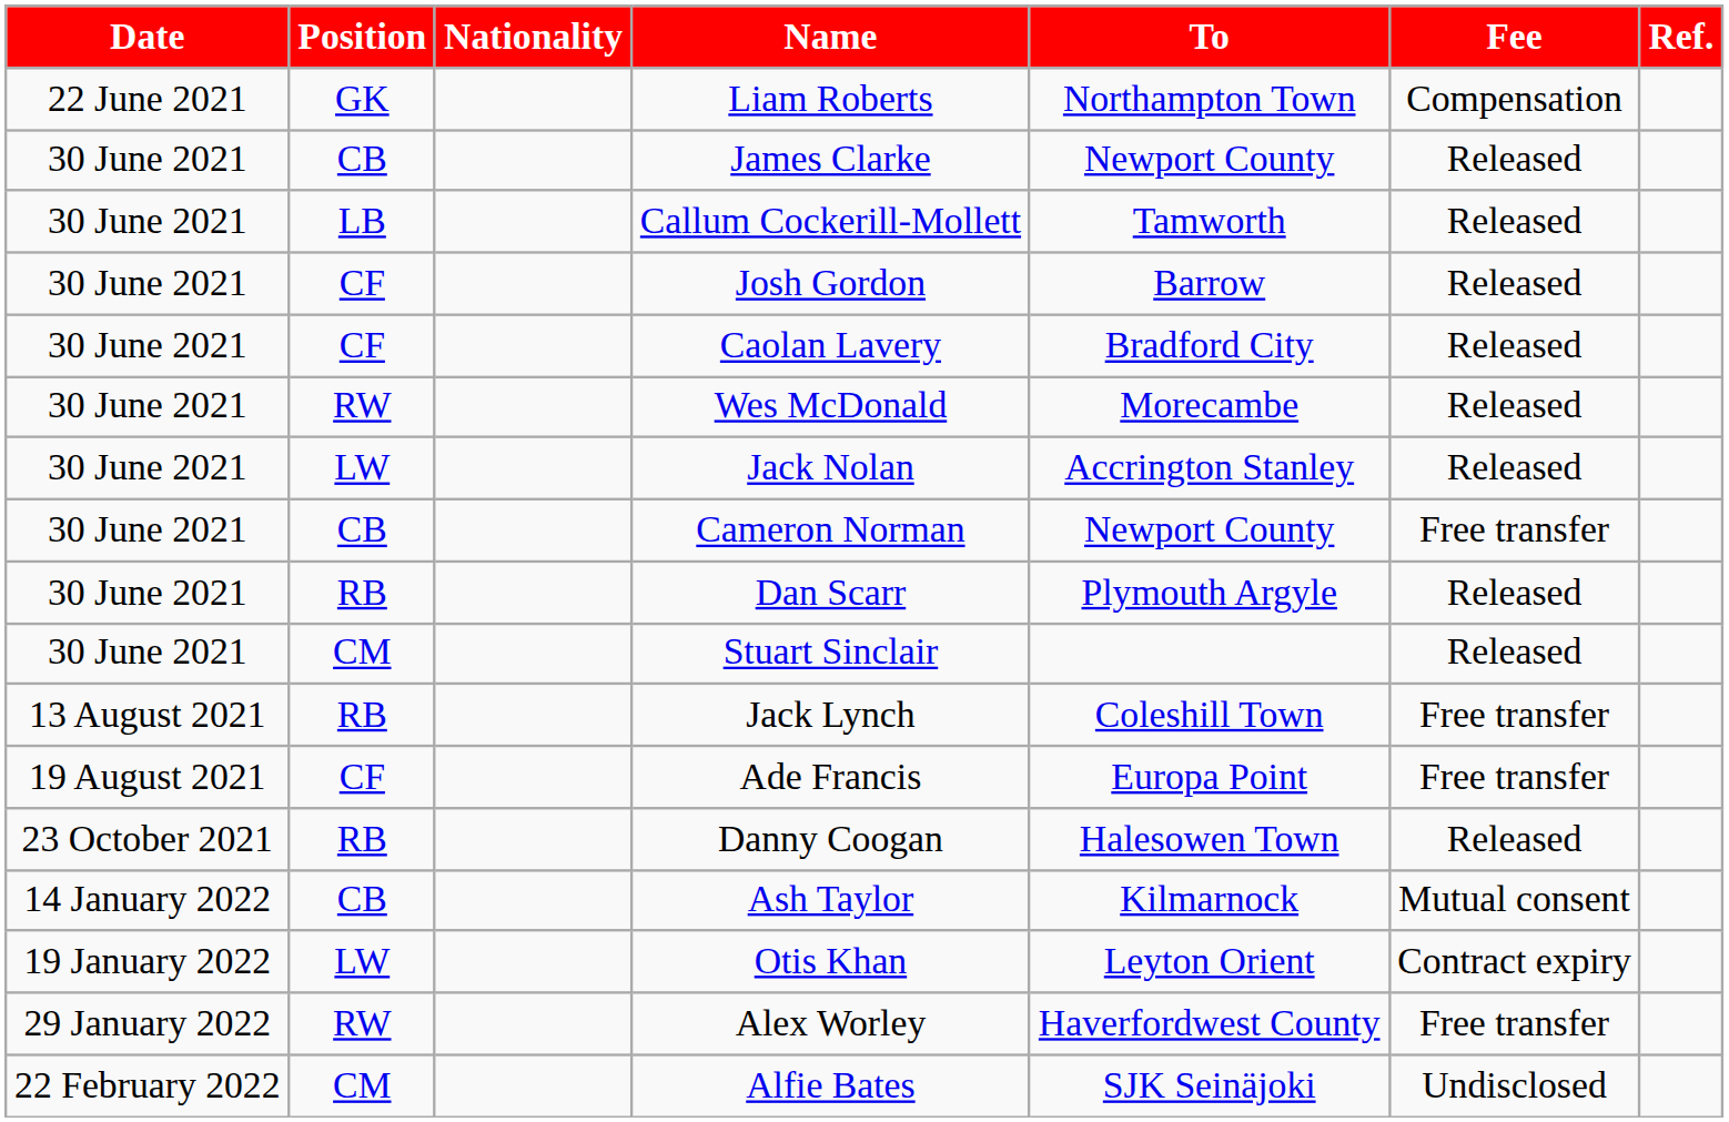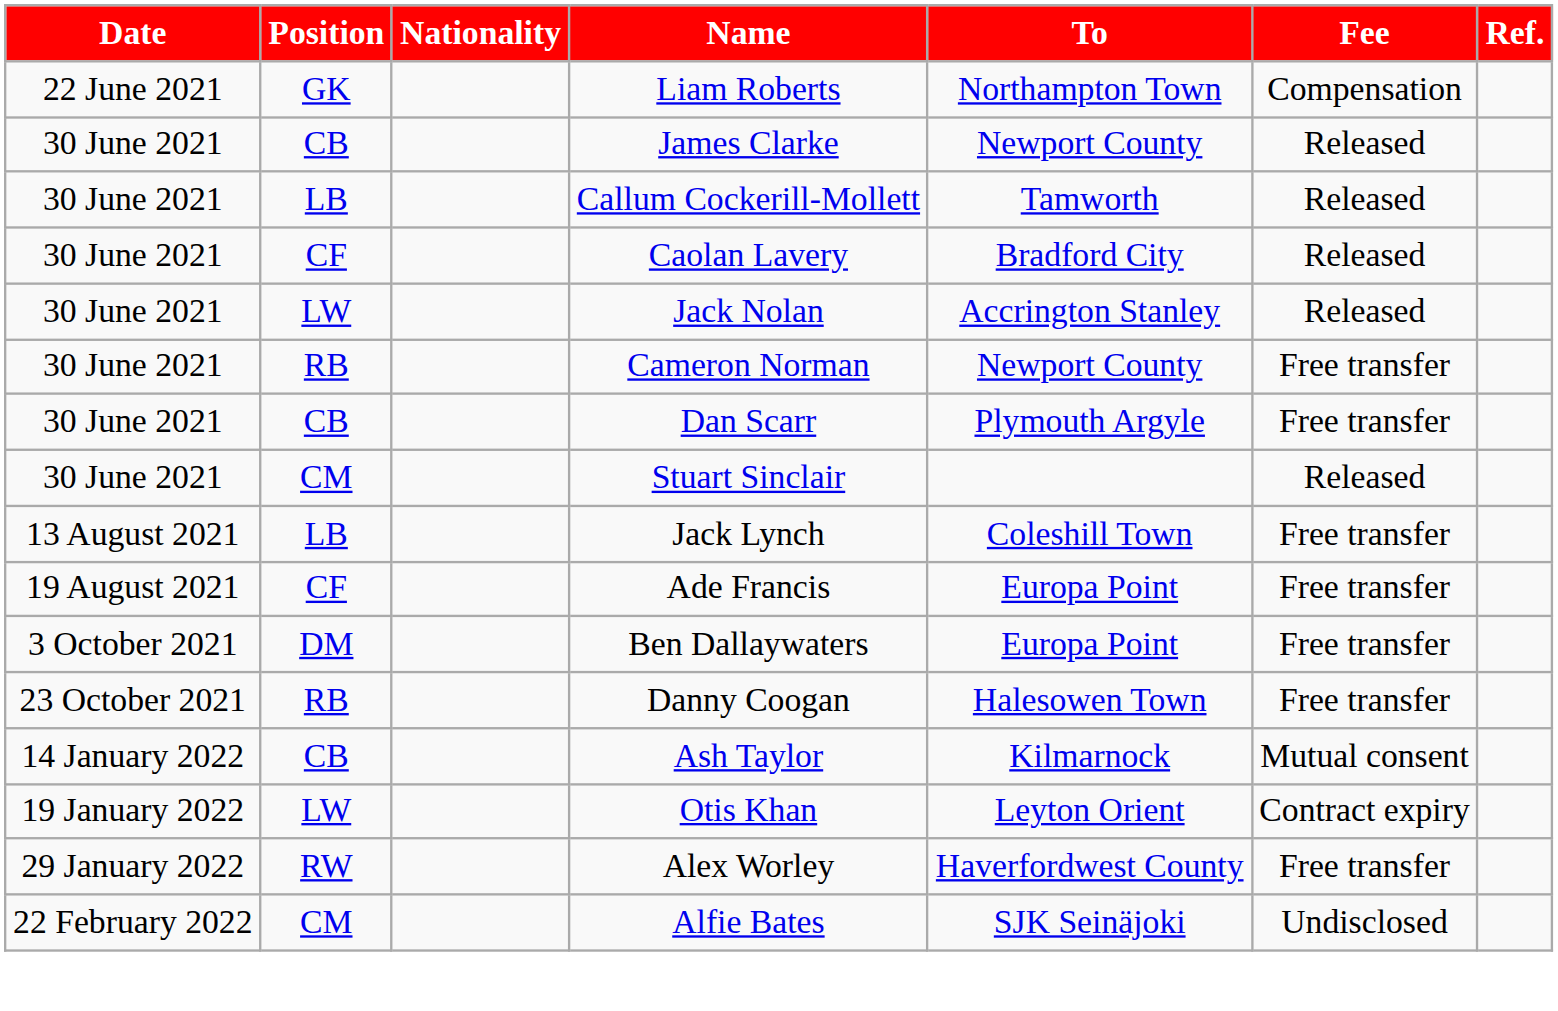- row: 30 June 2021 | CF | Josh Gordon | Barrow | Released
- row: 30 June 2021 | RW | Wes McDonald | Morecambe | Released
Cameron Norman | Position: CB -> RB
Dan Scarr | Position: RB -> CB
Dan Scarr | Fee: Released -> Free transfer
Jack Lynch | Position: RB -> LB
+ row: 3 October 2021 | DM | Ben Dallaywaters | Europa Point | Free transfer
Danny Coogan | Fee: Released -> Free transfer
